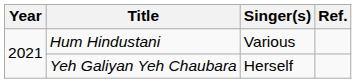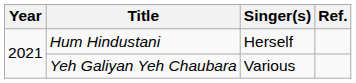Hum Hindustani | Singer(s): Various -> Herself
Yeh Galiyan Yeh Chaubara | Singer(s): Herself -> Various
